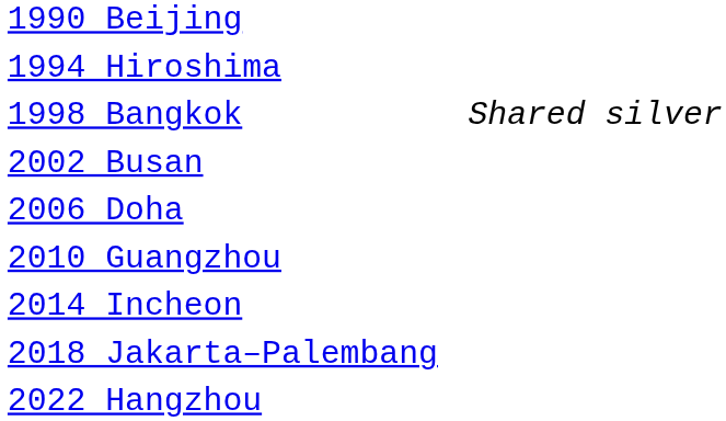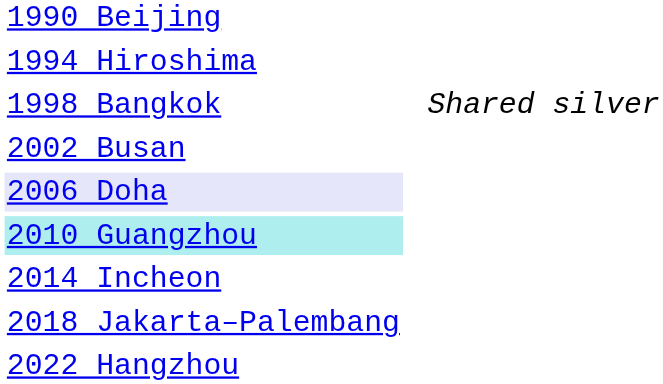2006 Doha | column 1: no background -> lavender background
2010 Guangzhou | column 1: no background -> paleturquoise background
